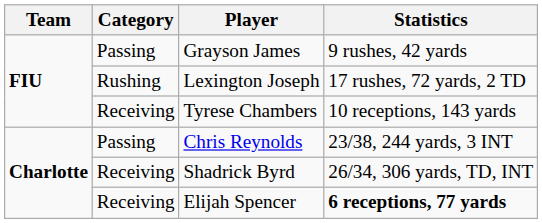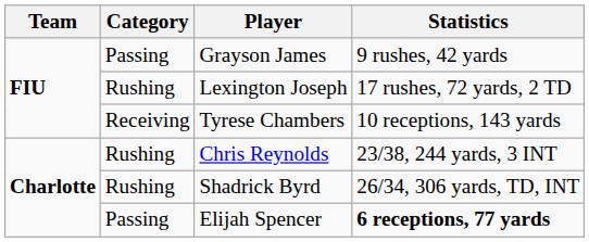Chris Reynolds | Category: Passing -> Rushing
Shadrick Byrd | Category: Receiving -> Rushing
Elijah Spencer | Category: Receiving -> Passing
